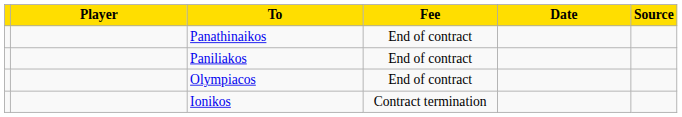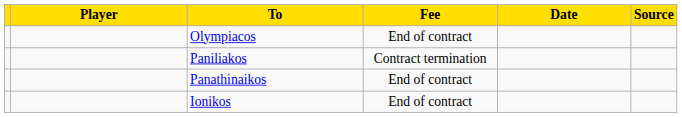rows swapped: Panathinaikos <-> Olympiacos
Paniliakos | Fee: End of contract -> Contract termination
Ionikos | Fee: Contract termination -> End of contract
